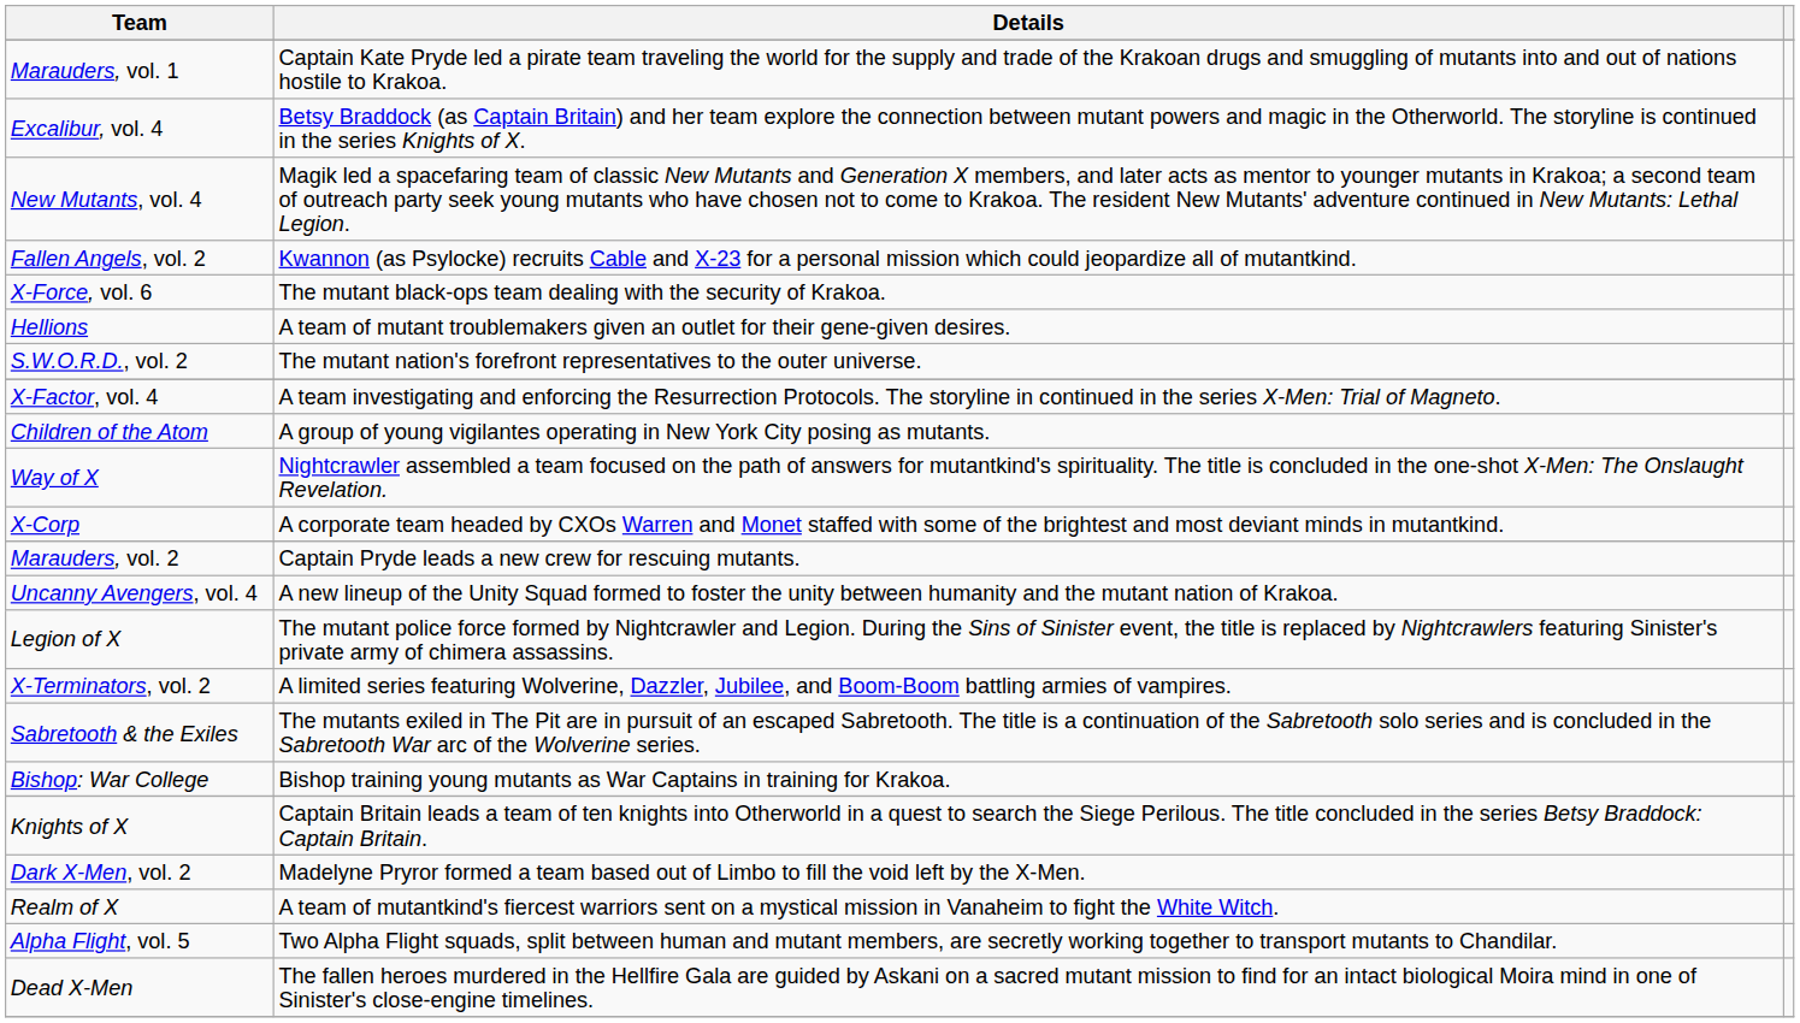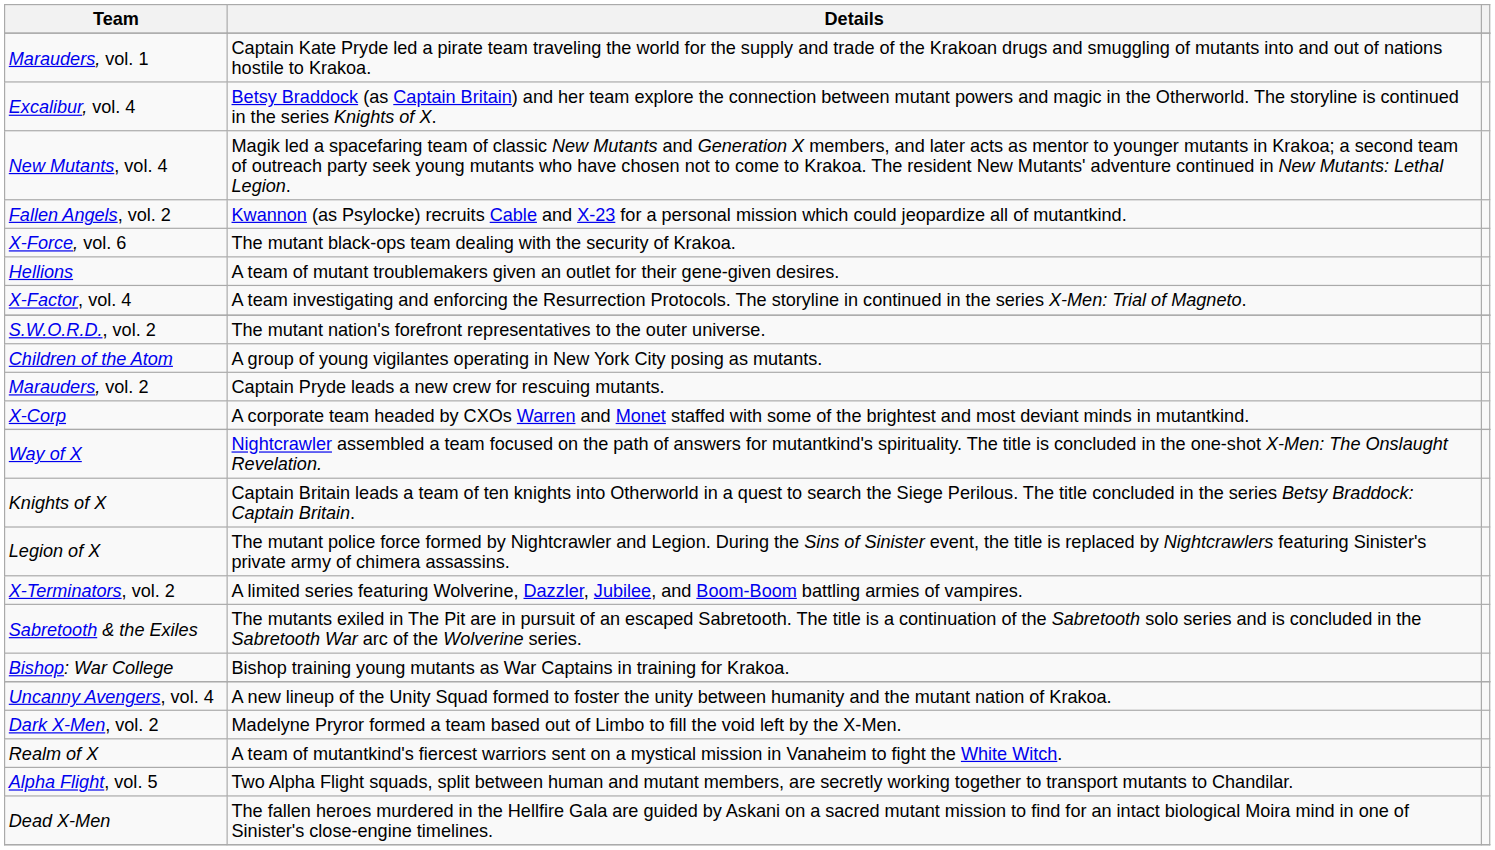rows swapped: X-Factor, vol. 4 <-> S.W.O.R.D., vol. 2
rows swapped: Way of X <-> Marauders, vol. 2
rows swapped: Knights of X <-> Uncanny Avengers, vol. 4
